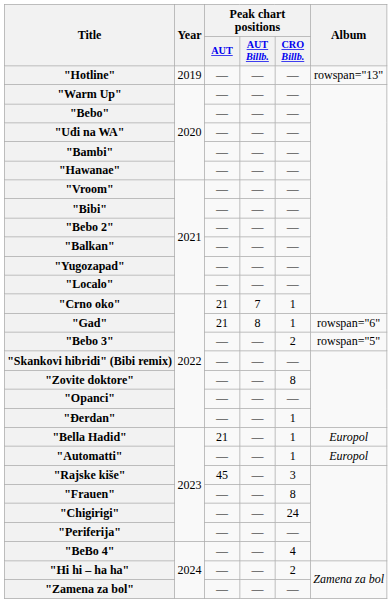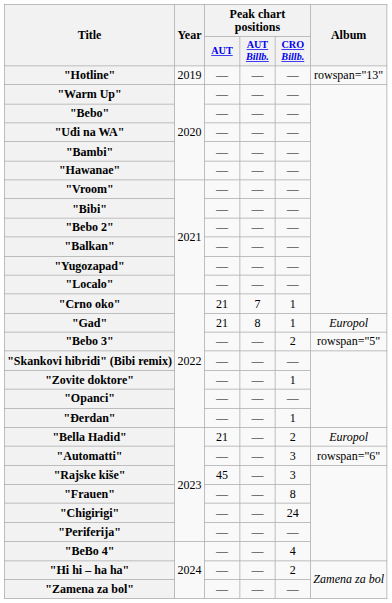"Gad" | Album: rowspan="6" -> Europol
"Zovite doktore" | Peak chart positions / CRO Billb.: 8 -> 1
"Bella Hadid" | Peak chart positions / CRO Billb.: 1 -> 2
"Automatti" | Peak chart positions / CRO Billb.: 1 -> 3
"Automatti" | Album: Europol -> rowspan="6"
